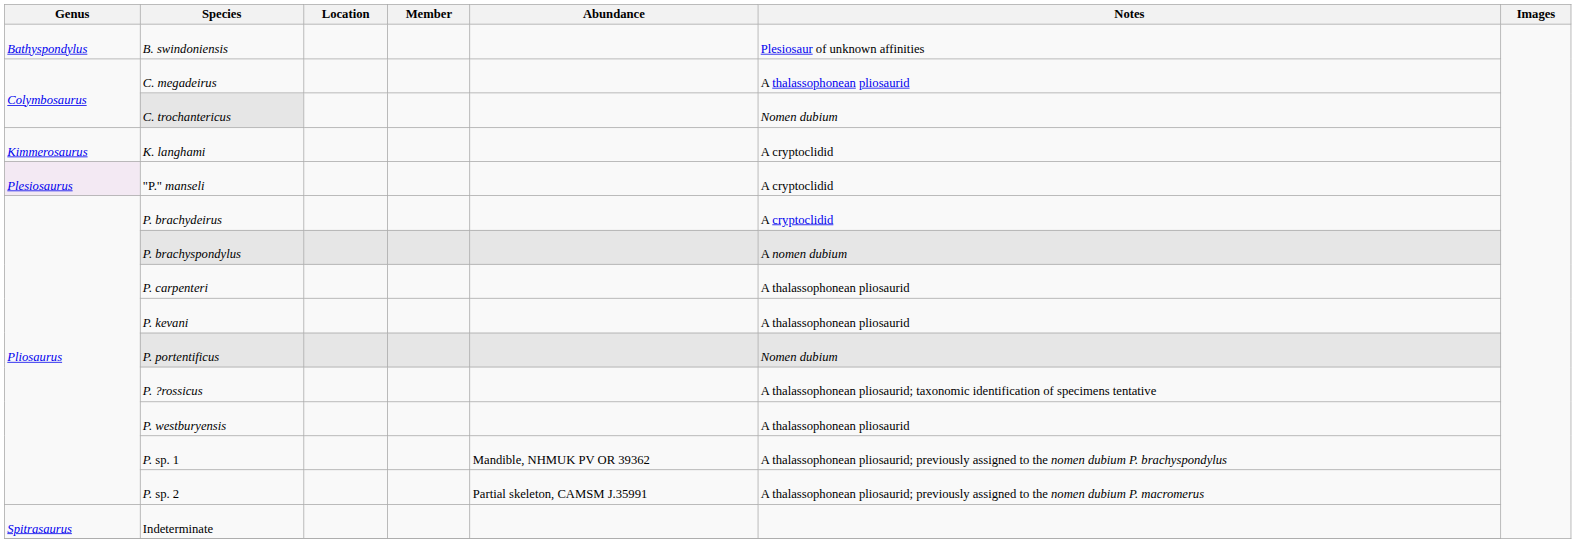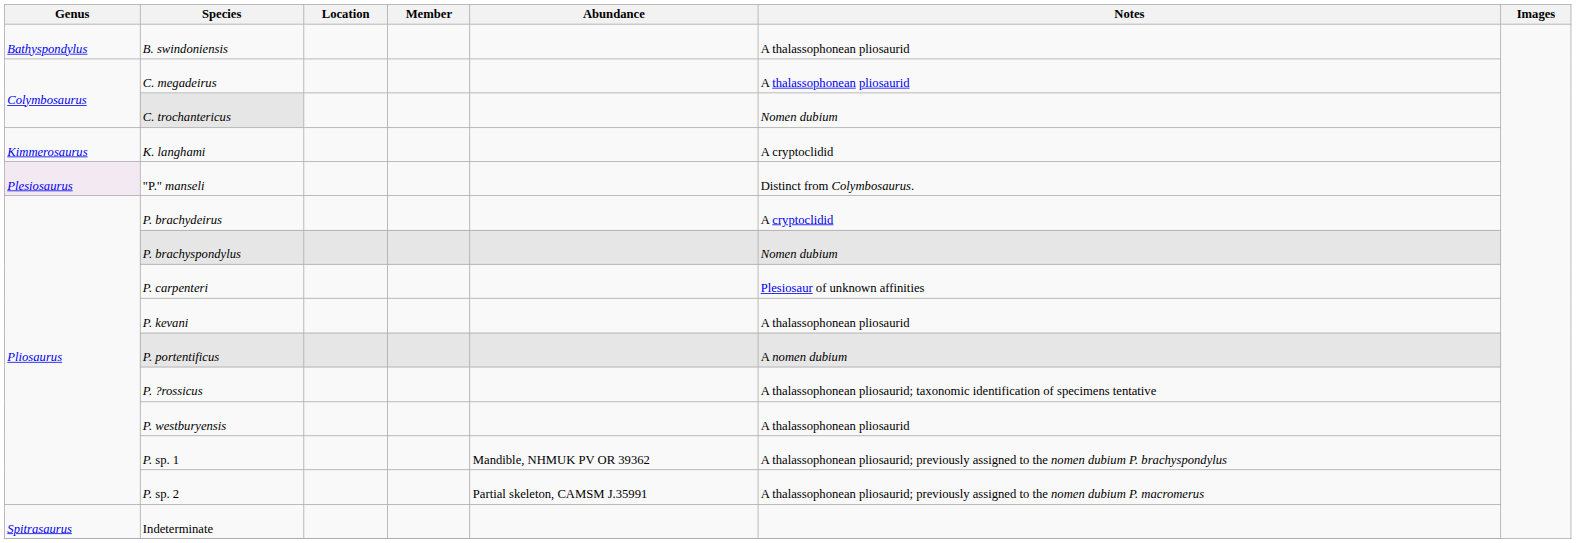B. swindoniensis | Notes: Plesiosaur of unknown affinities -> A thalassophonean pliosaurid
"P." manseli | Notes: A cryptoclidid -> Distinct from Colymbosaurus.
P. brachyspondylus | Notes: A nomen dubium -> Nomen dubium
P. carpenteri | Notes: A thalassophonean pliosaurid -> Plesiosaur of unknown affinities
P. portentificus | Notes: Nomen dubium -> A nomen dubium
